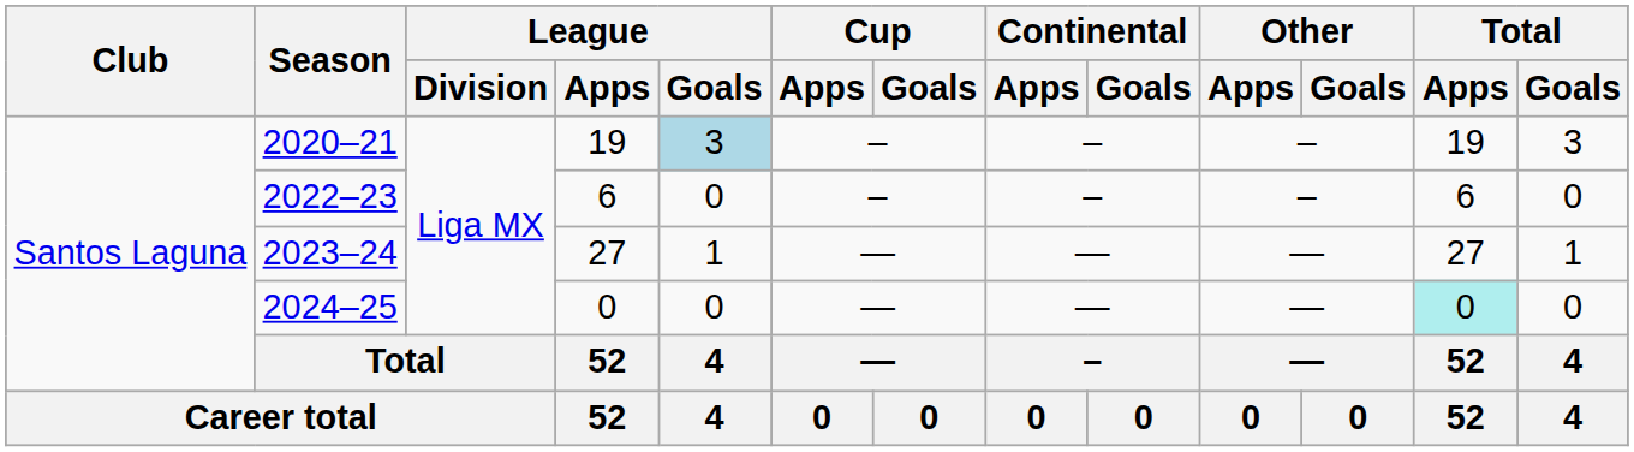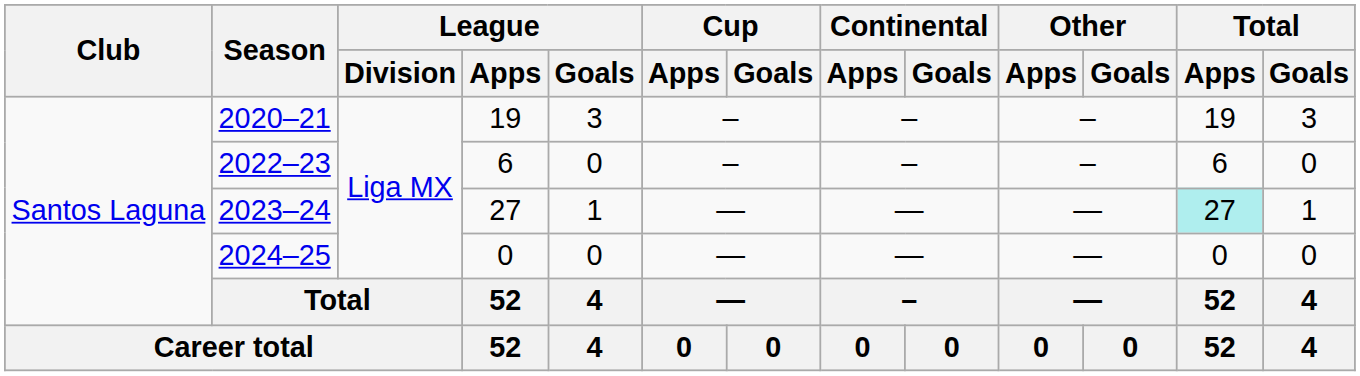2020–21 | League / Goals: lightblue background -> no background
2023–24 | Total / Apps: no background -> paleturquoise background
2024–25 | Total / Apps: paleturquoise background -> no background
